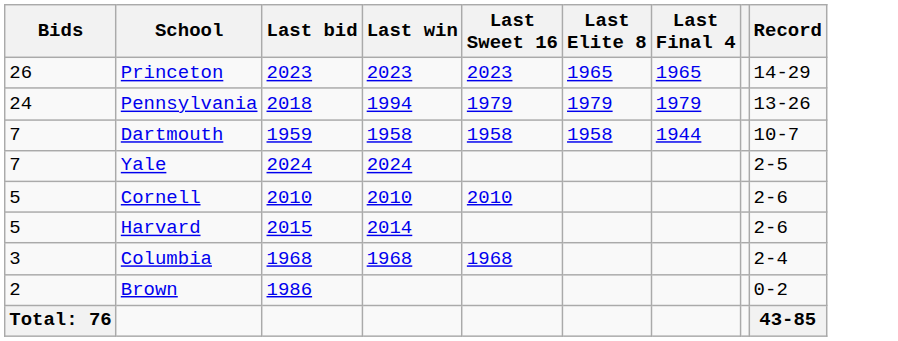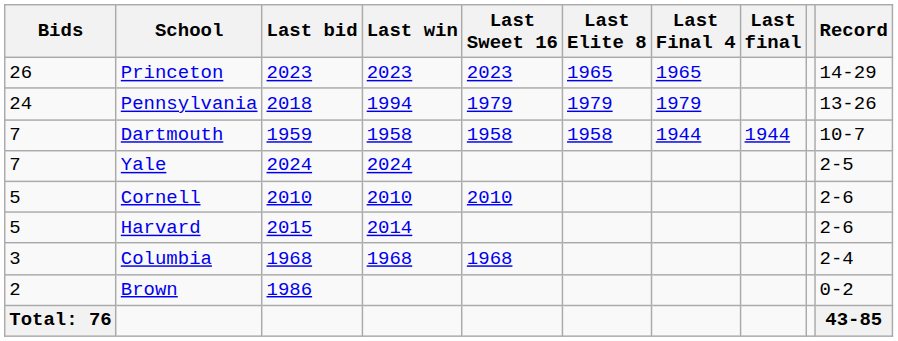+ column: Last final | 1944
